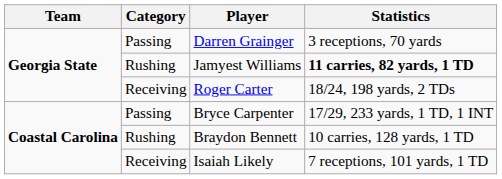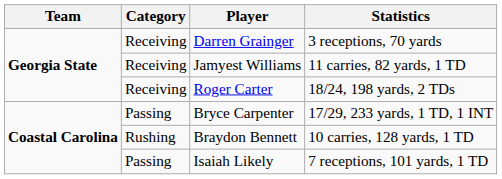Darren Grainger | Category: Passing -> Receiving
Jamyest Williams | Category: Rushing -> Receiving
Jamyest Williams | Statistics: bold -> normal
Isaiah Likely | Category: Receiving -> Passing
